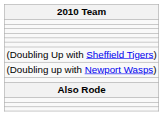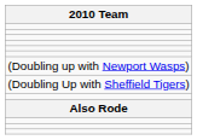row 8 | column 1: (Doubling Up with Sheffield Tigers) -> (Doubling up with Newport Wasps)
row 9 | column 1: (Doubling up with Newport Wasps) -> (Doubling Up with Sheffield Tigers)
